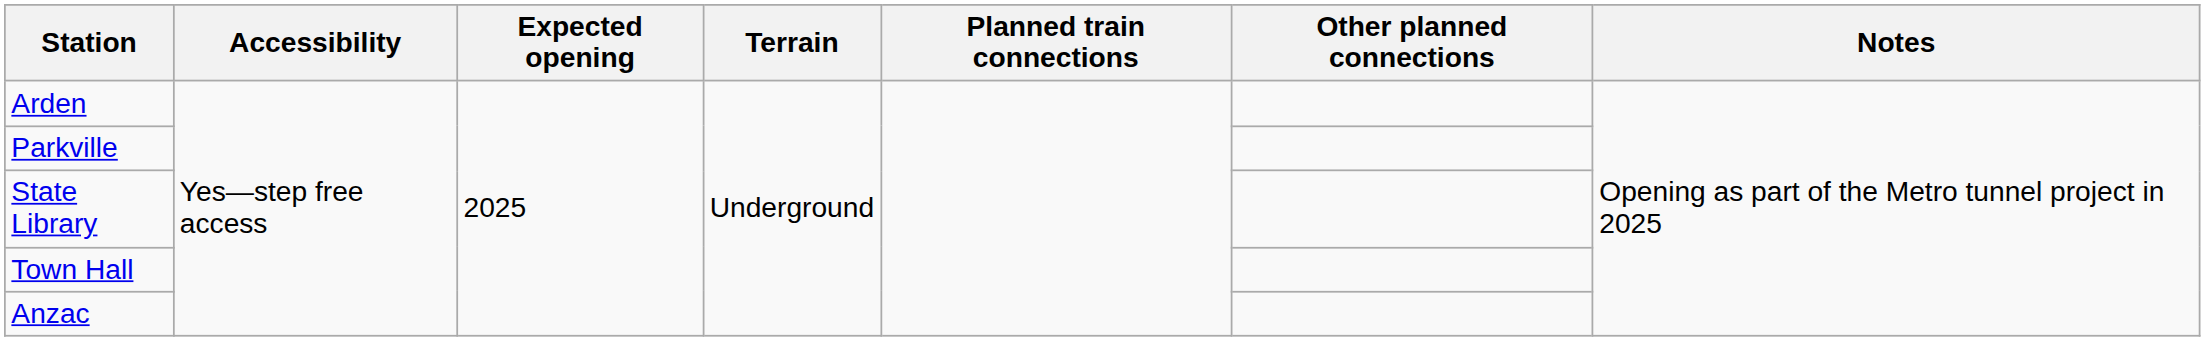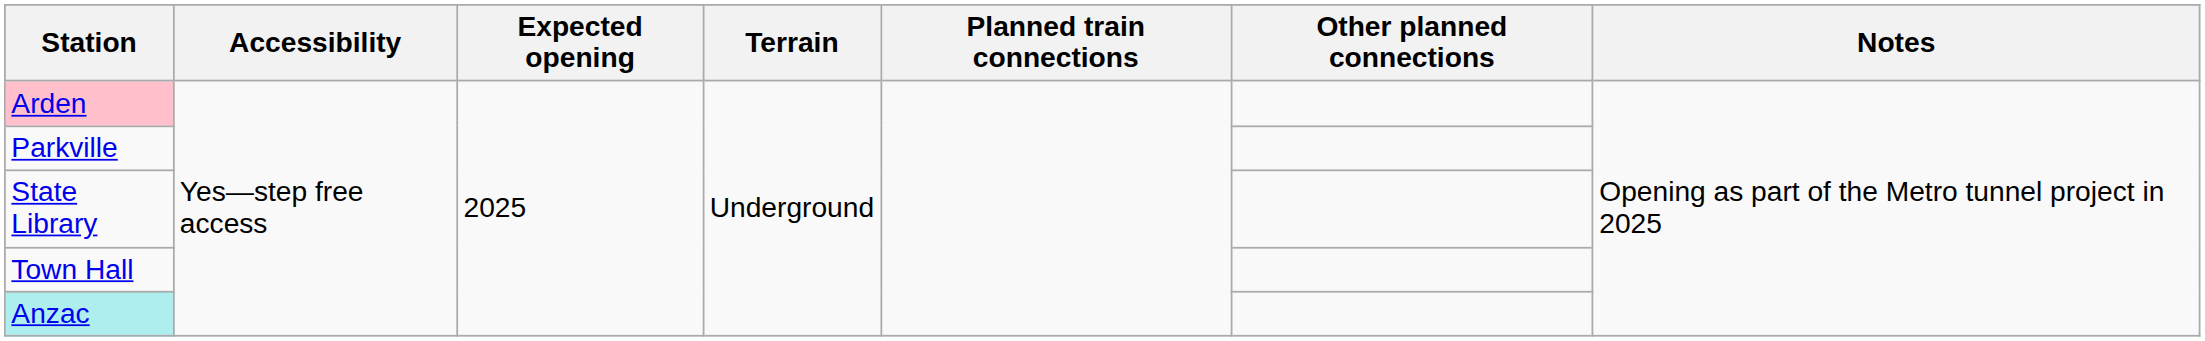Arden | Station: no background -> pink background
Anzac | Station: no background -> paleturquoise background
